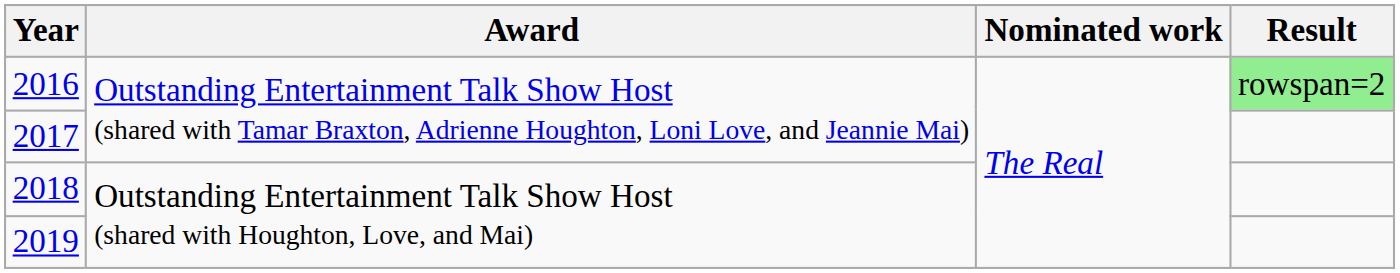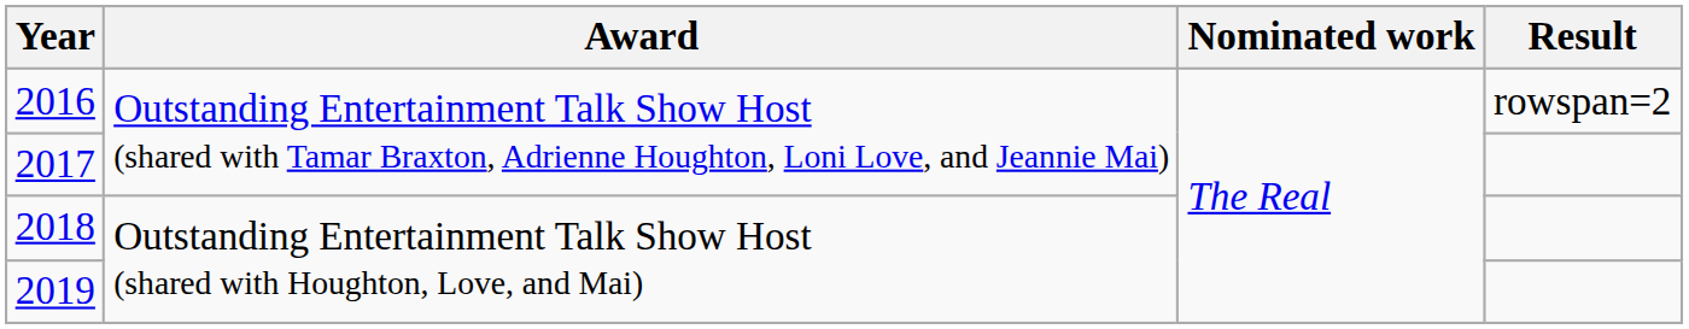2016 | Result: lightgreen background -> no background
